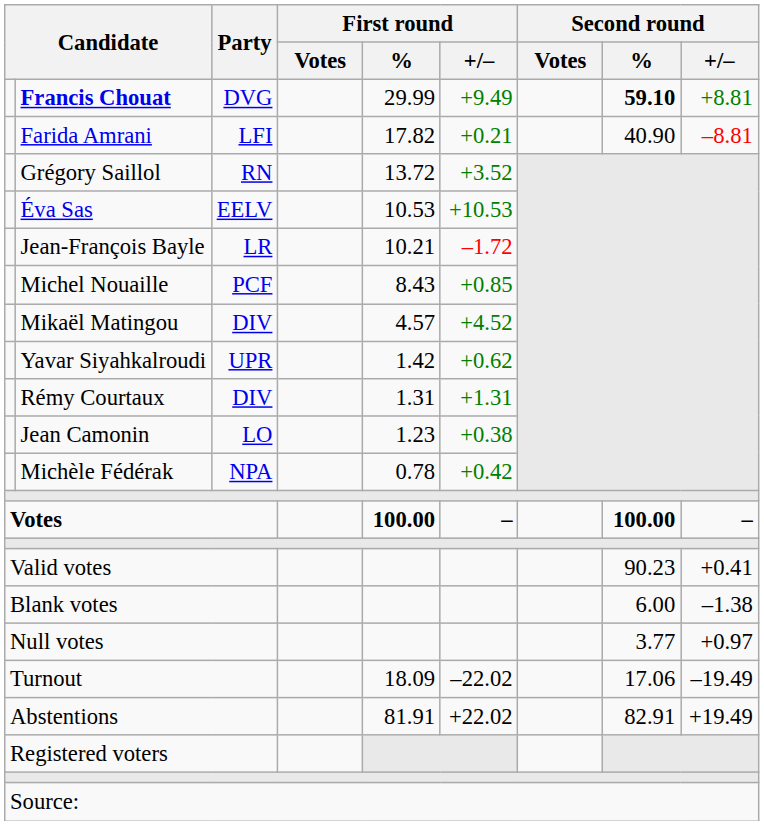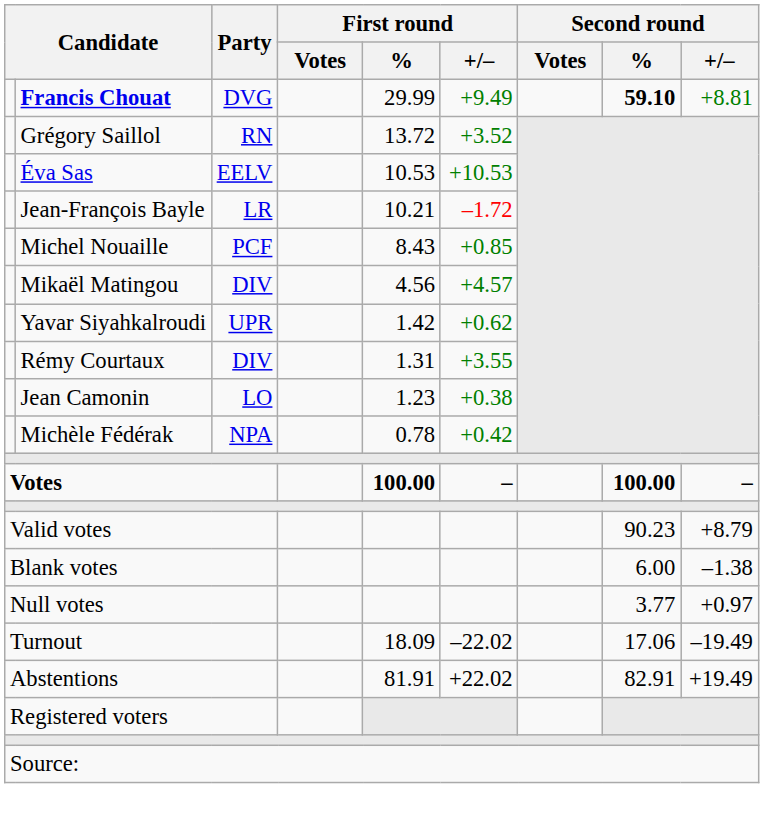- row: Farida Amrani | LFI | 17.82 | +0.21 | 40.90 | –8.81
Mikaël Matingou | First round / %: 4.57 -> 4.56
Mikaël Matingou | First round / +/–: +4.52 -> +4.57
Rémy Courtaux | First round / +/–: +1.31 -> +3.55
Valid votes | Second round / +/–: +0.41 -> +8.79
